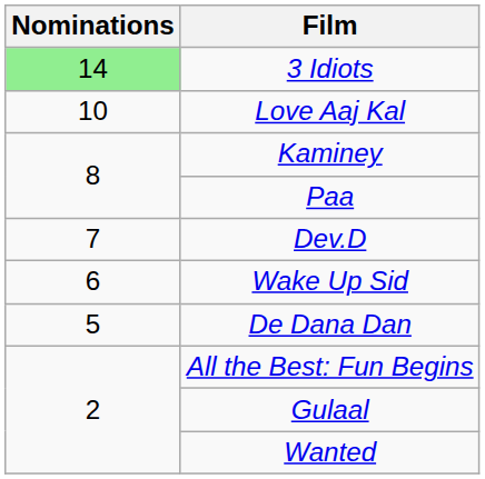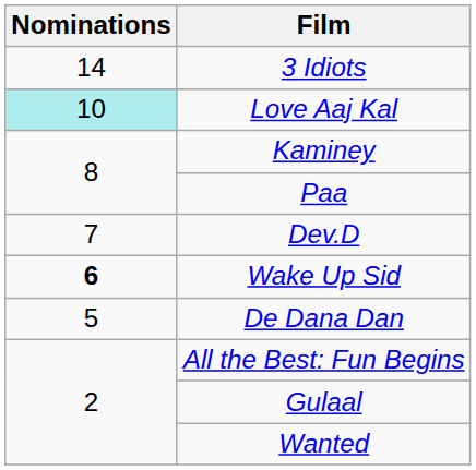3 Idiots | Nominations: lightgreen background -> no background
Love Aaj Kal | Nominations: no background -> paleturquoise background
Wake Up Sid | Nominations: normal -> bold
